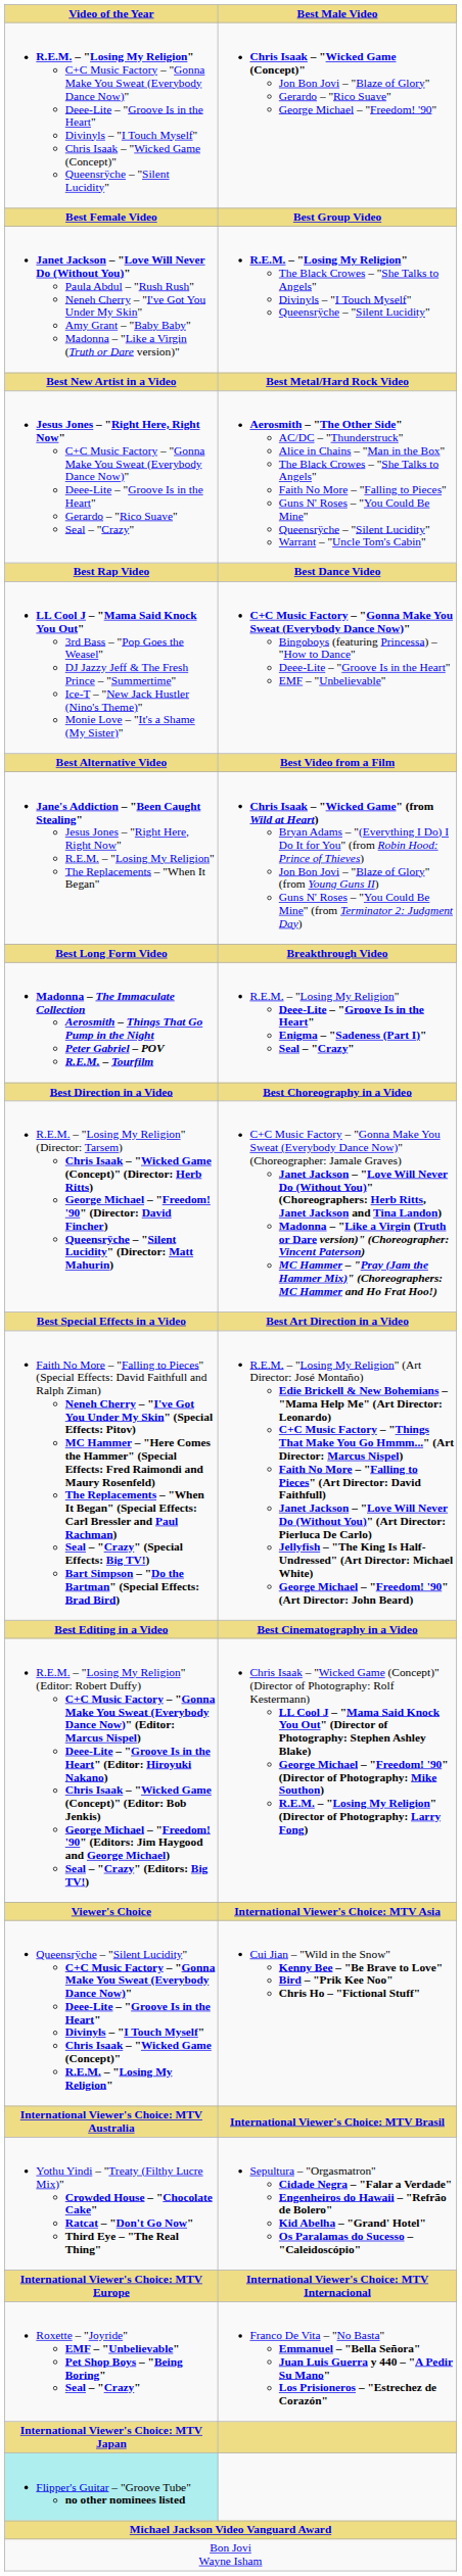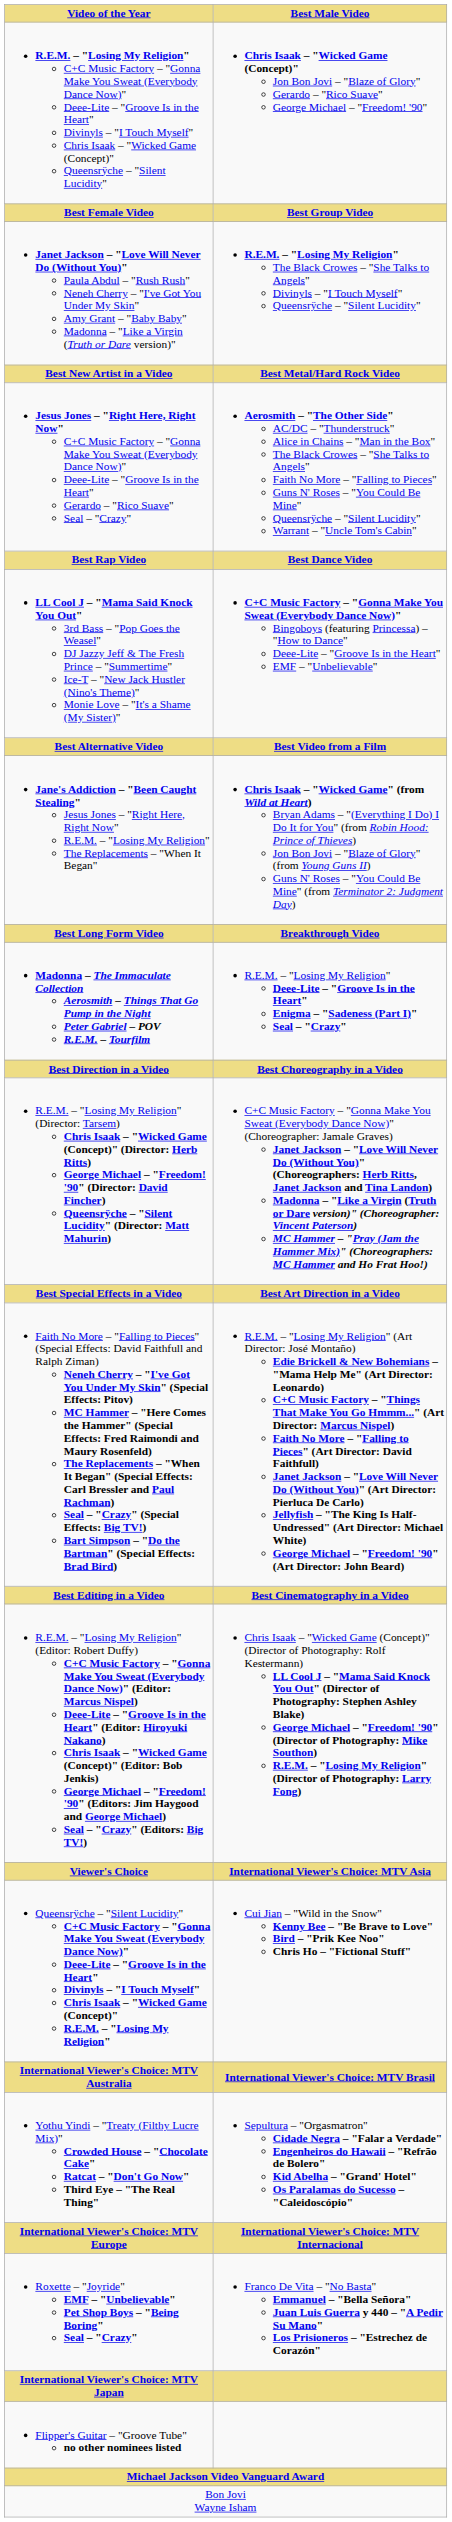Flipper's Guitar – "Groove Tube" no other nominees listed | Video of the Year: paleturquoise background -> no background
